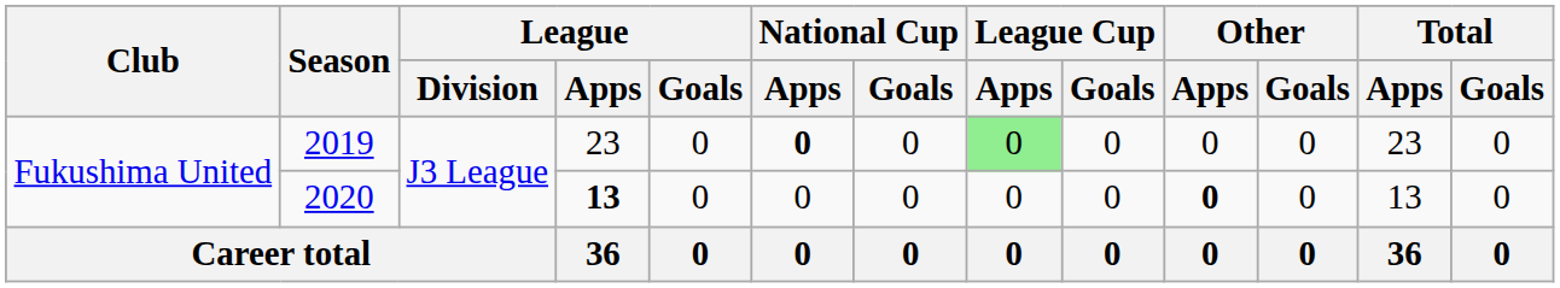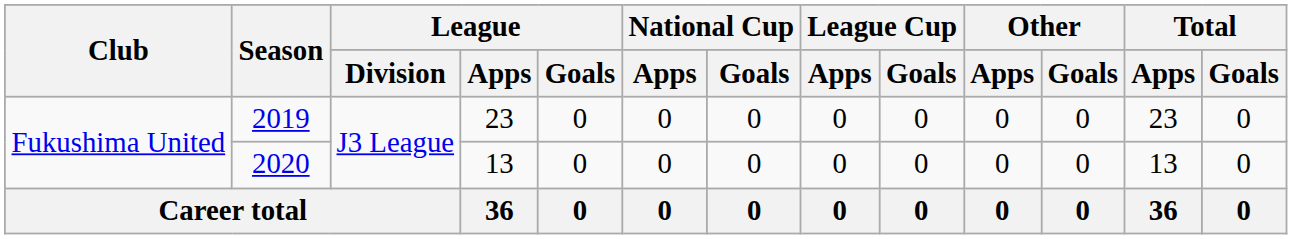2019 | National Cup / Apps: bold -> normal
2019 | League Cup / Apps: lightgreen background -> no background
2020 | League / Apps: bold -> normal
2020 | Other / Apps: bold -> normal
